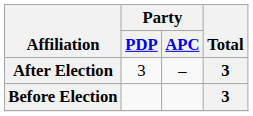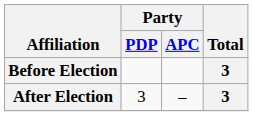rows swapped: Before Election <-> After Election
